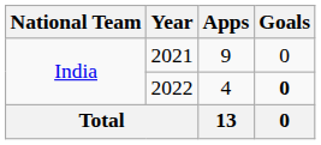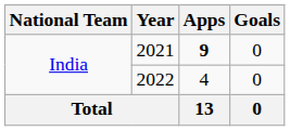2021 | Apps: normal -> bold
2022 | Goals: bold -> normal
